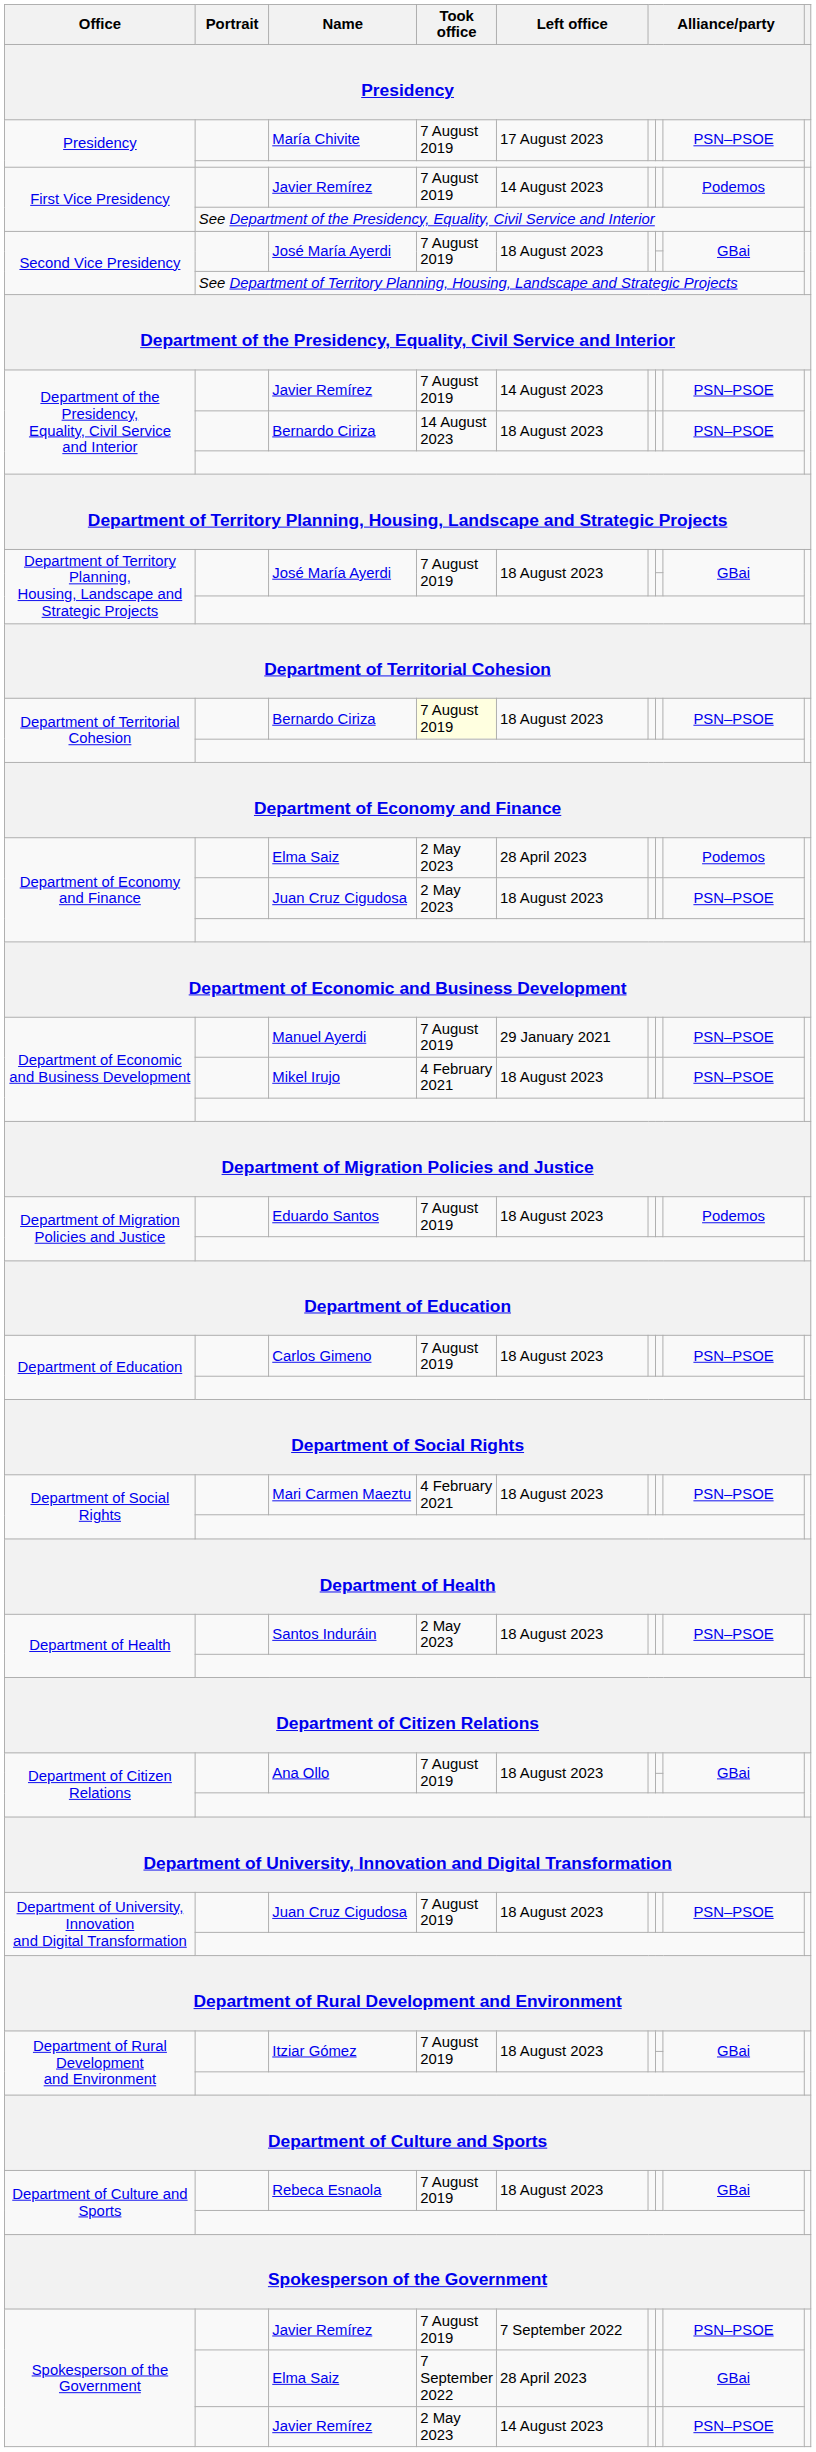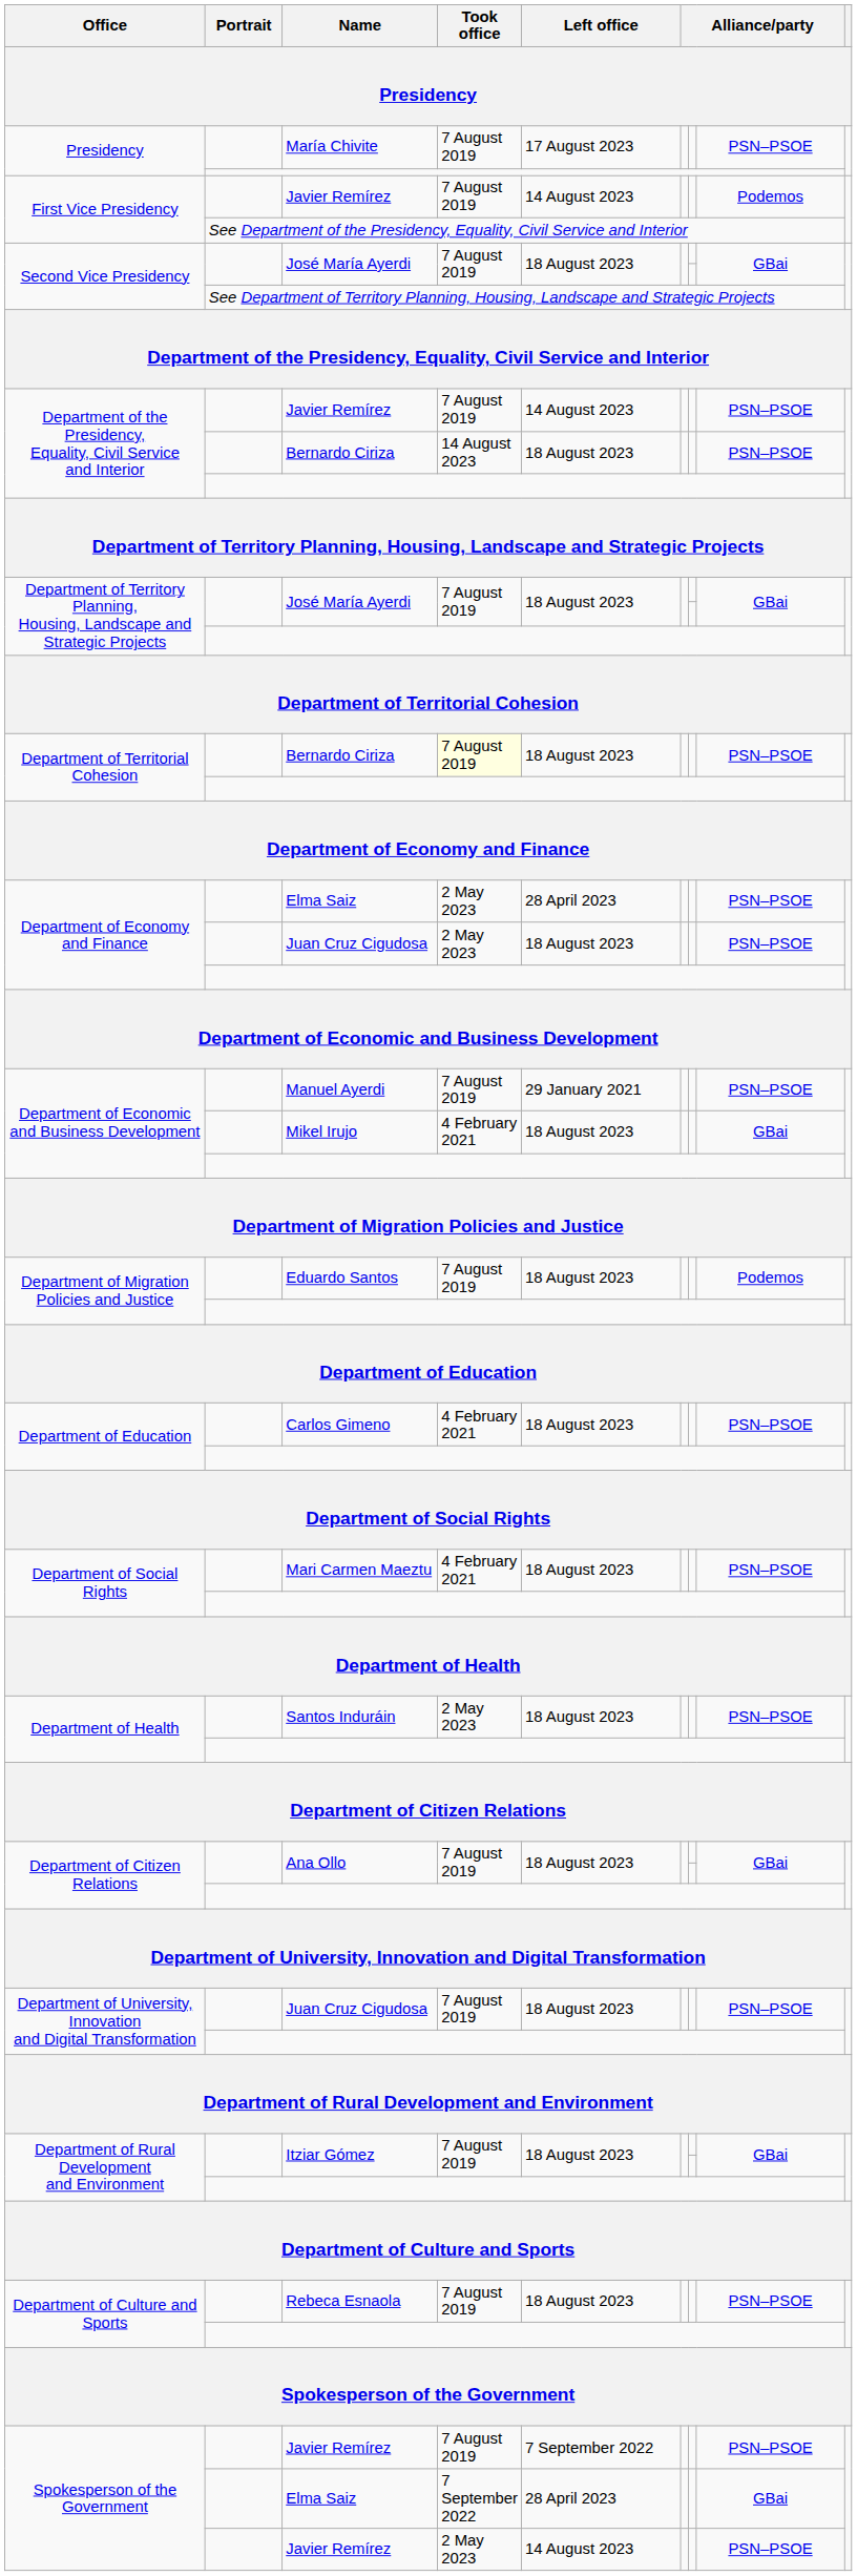Department of Economy and Finance / Elma Saiz | column 8: Podemos -> PSN–PSOE
Mikel Irujo | column 8: PSN–PSOE -> GBai
Carlos Gimeno | Took office: 7 August 2019 -> 4 February 2021
Rebeca Esnaola | column 8: GBai -> PSN–PSOE
